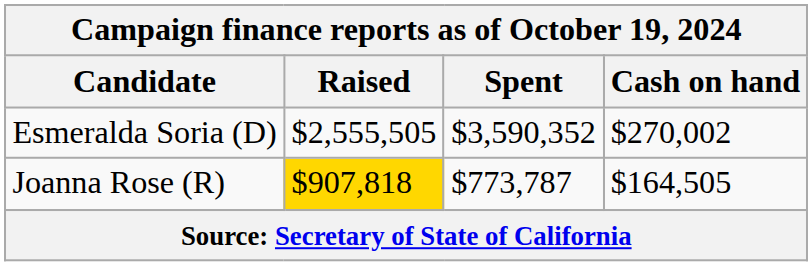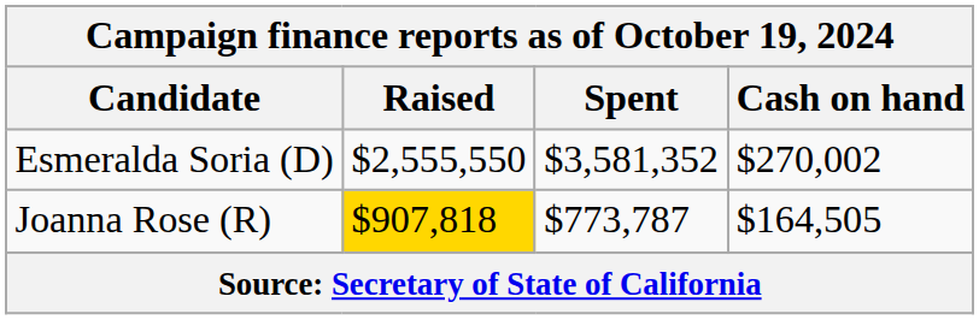Esmeralda Soria (D) | Raised: $2,555,505 -> $2,555,550
Esmeralda Soria (D) | Spent: $3,590,352 -> $3,581,352
